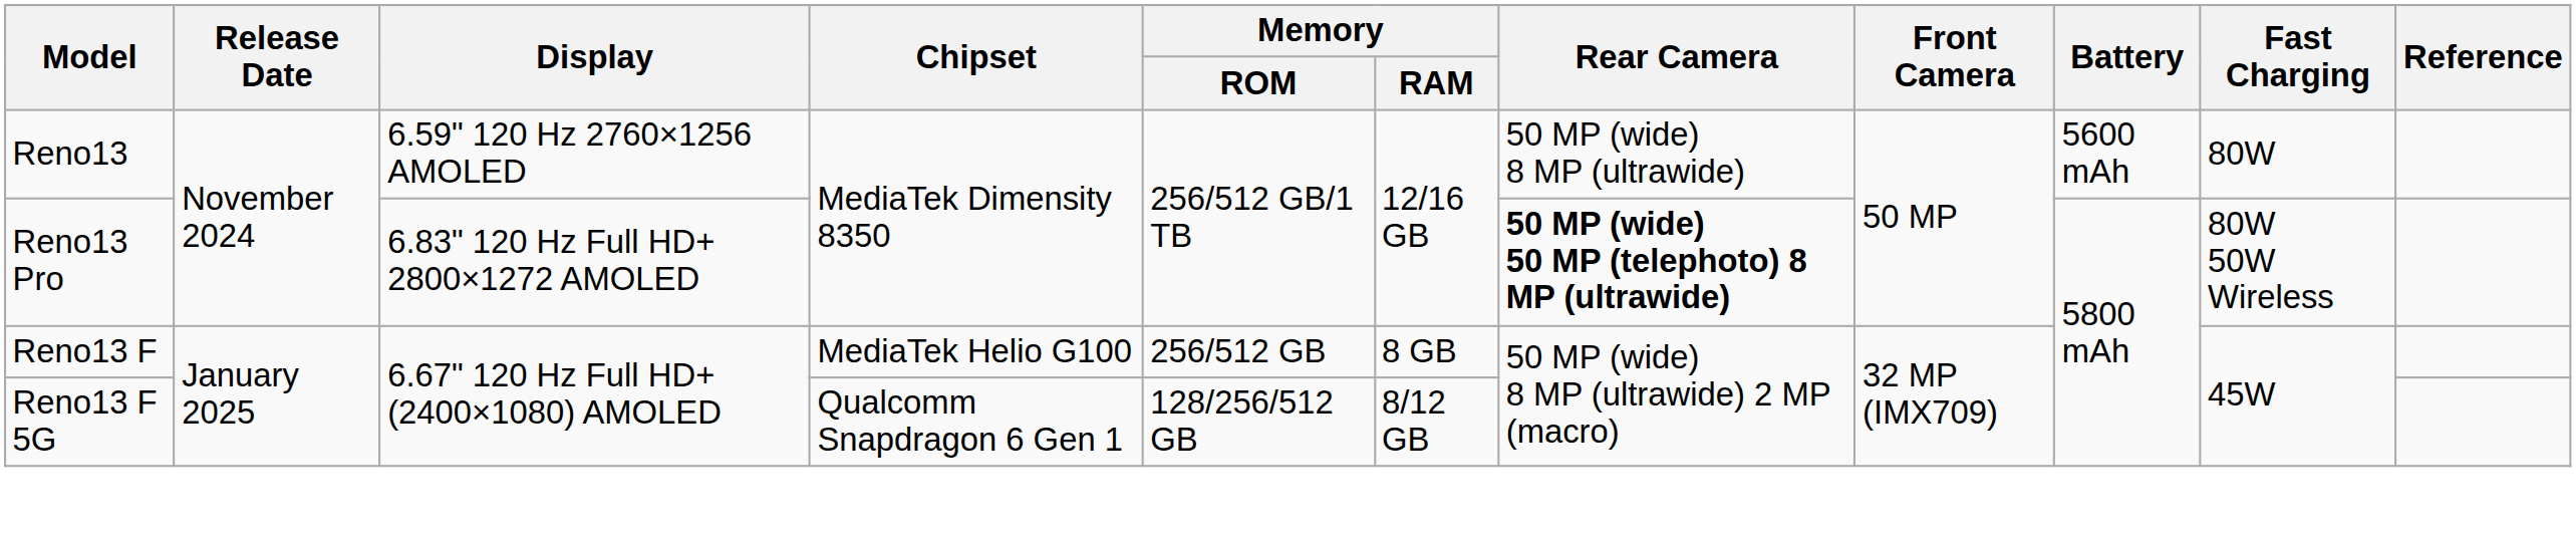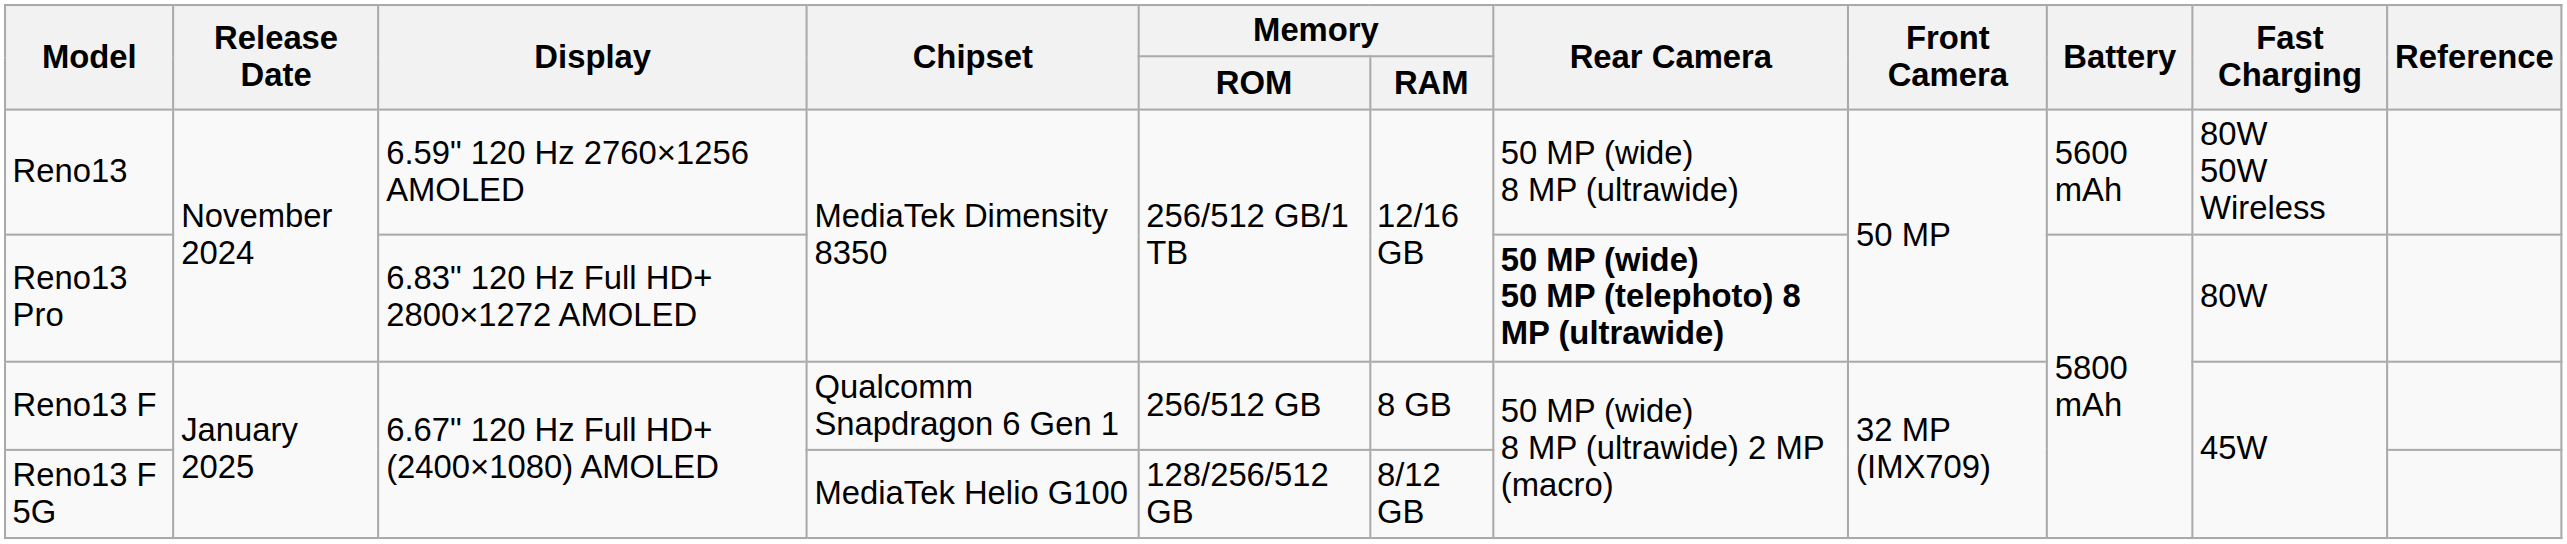Reno13 | Fast Charging: 80W -> 80W 50W Wireless
Reno13 Pro | Fast Charging: 80W 50W Wireless -> 80W
Reno13 F | Chipset: MediaTek Helio G100 -> Qualcomm Snapdragon 6 Gen 1
Reno13 F 5G | Chipset: Qualcomm Snapdragon 6 Gen 1 -> MediaTek Helio G100
